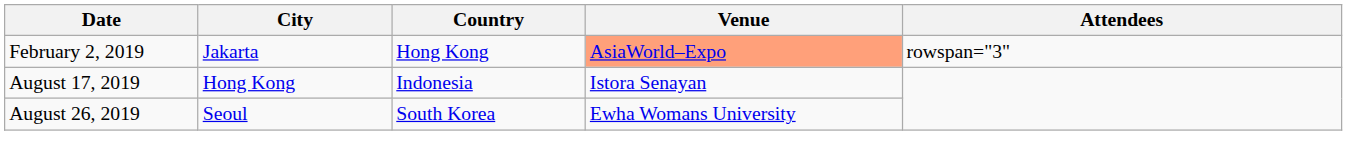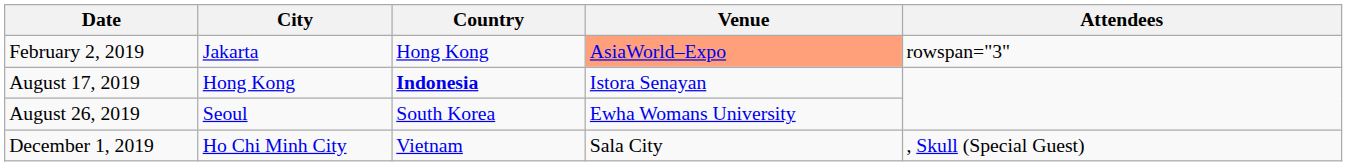August 17, 2019 | Country: normal -> bold
+ row: December 1, 2019 | Ho Chi Minh City | Vietnam | Sala City | , Skull (Special Guest)
